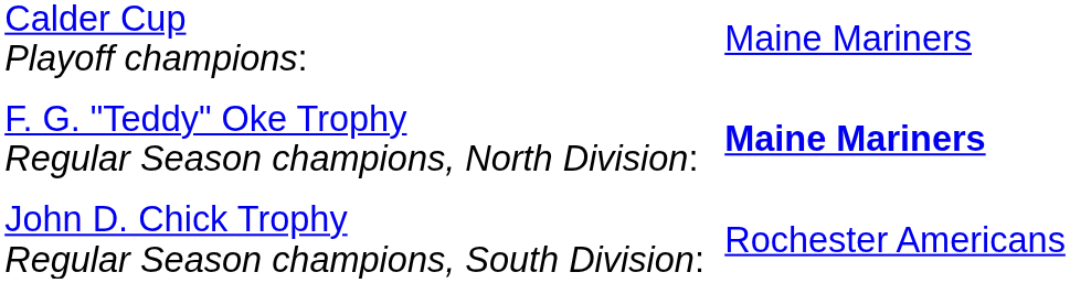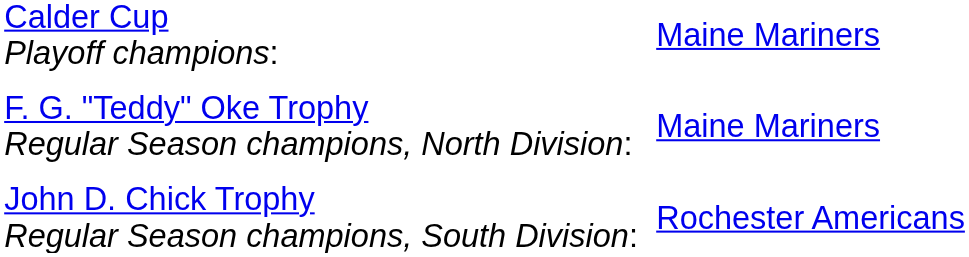row 2 | column 2: bold -> normal
